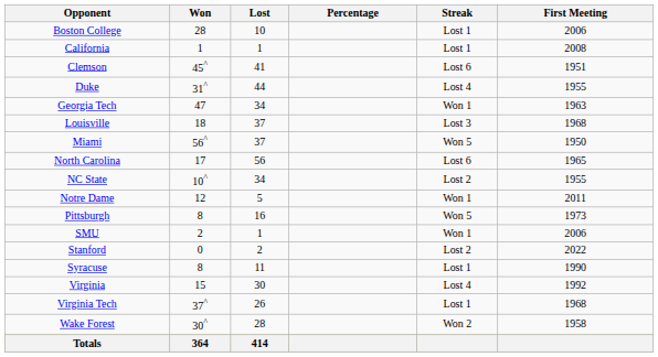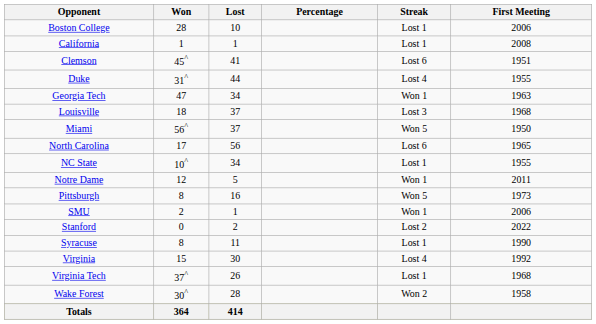NC State | Streak: Lost 2 -> Lost 1
